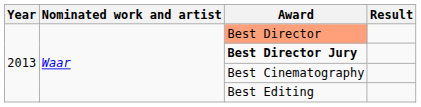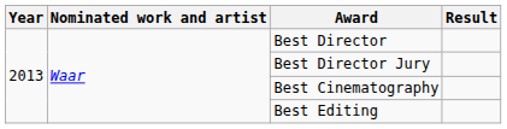Best Director | Award: lightsalmon background -> no background
Best Director Jury | Award: bold -> normal
